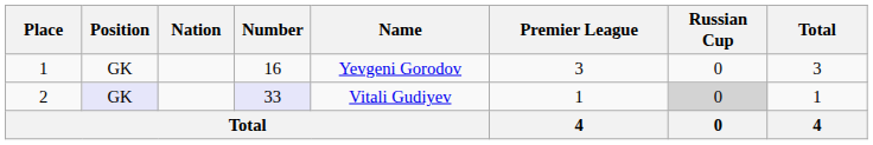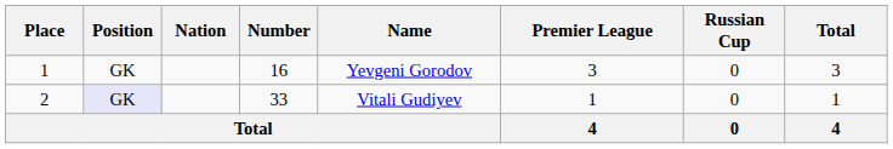2 | Number: lavender background -> no background
2 | Russian Cup: lightgrey background -> no background
